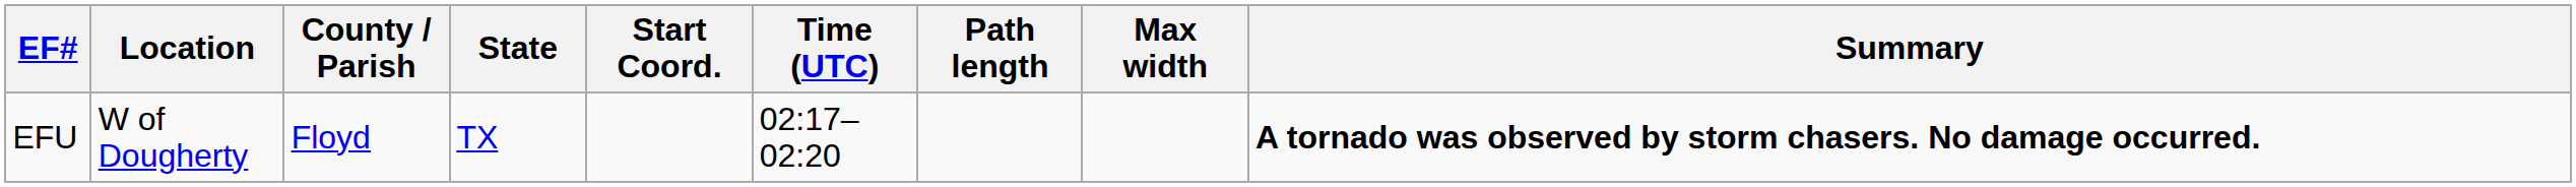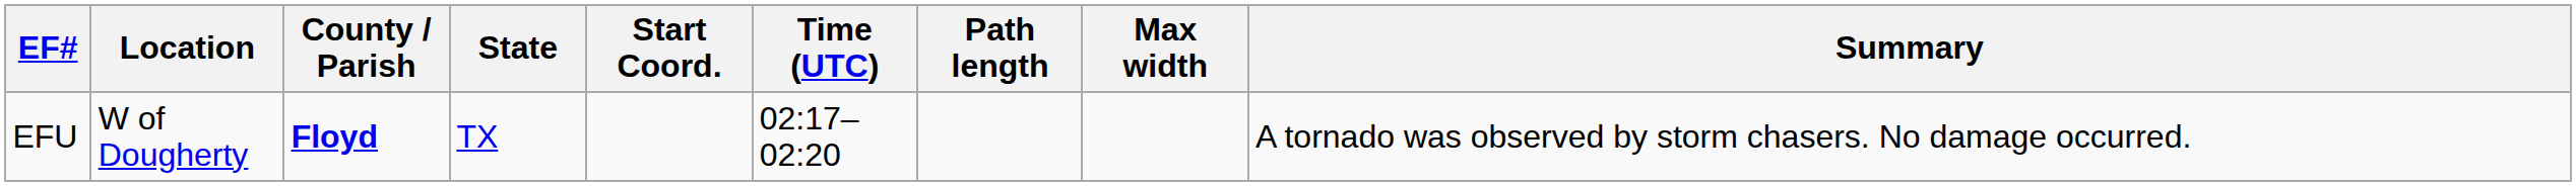EFU | County / Parish: normal -> bold
EFU | Summary: bold -> normal
